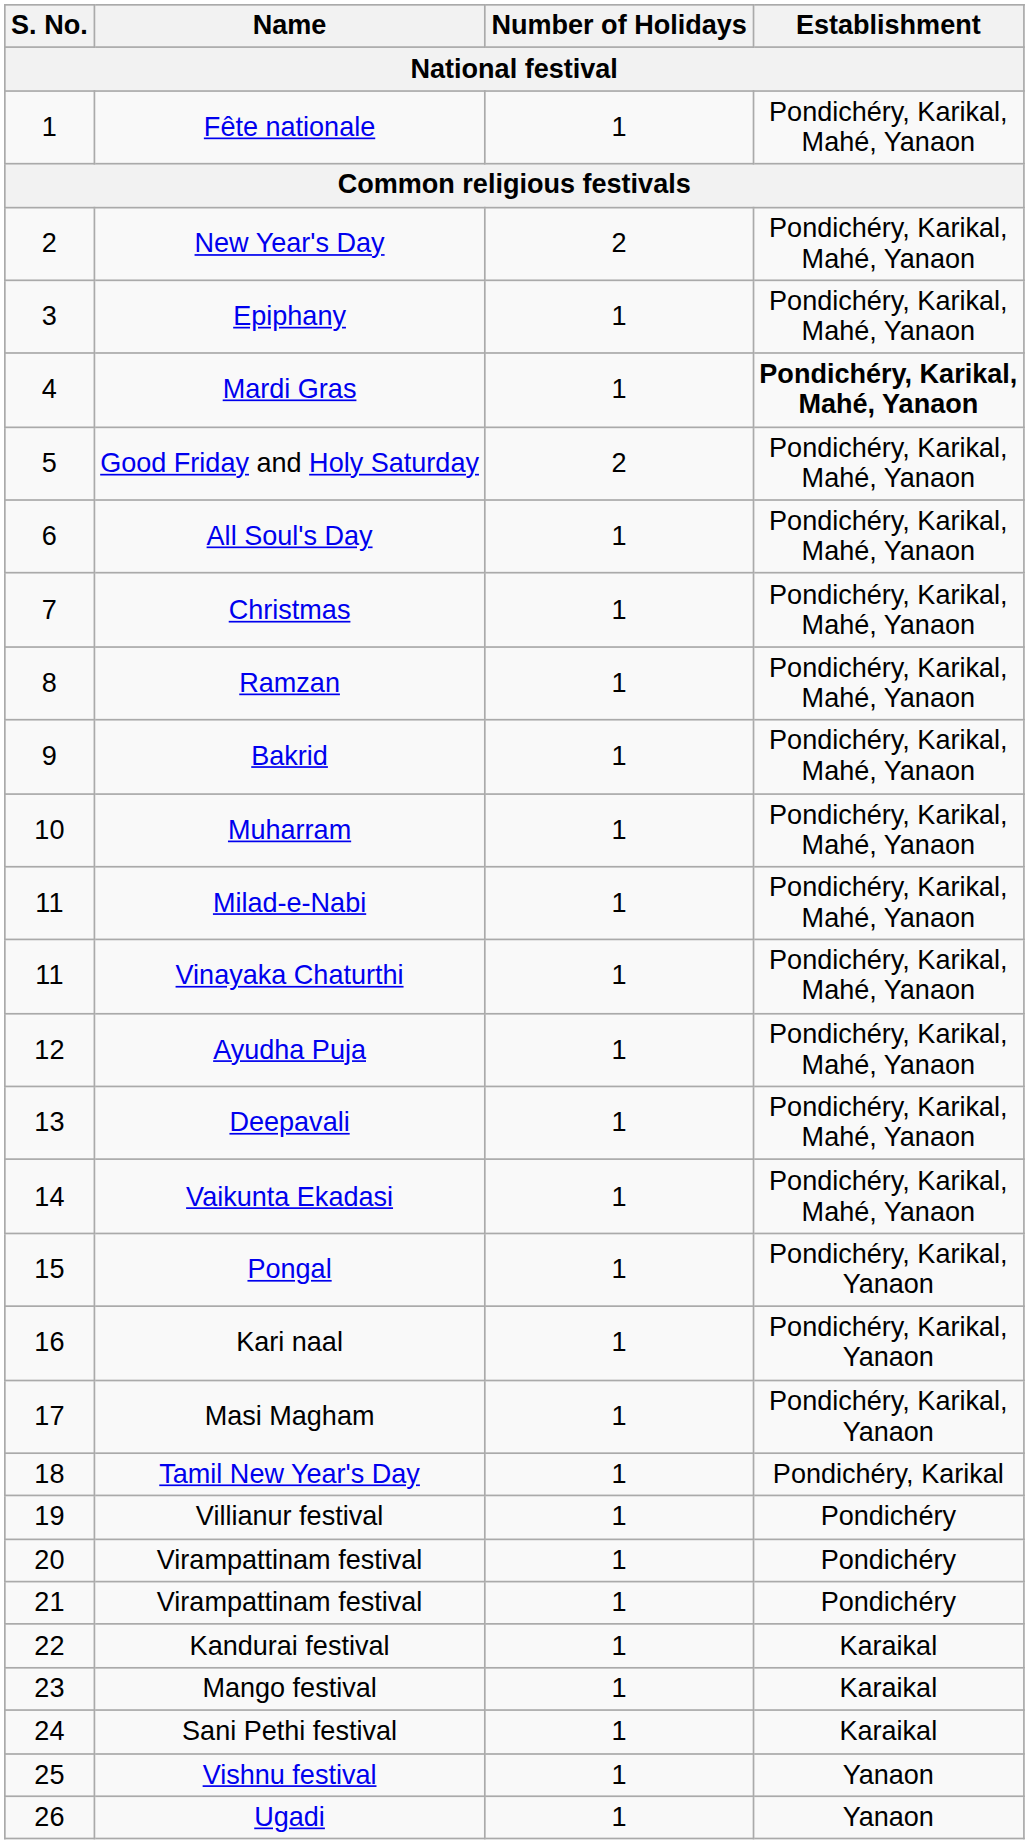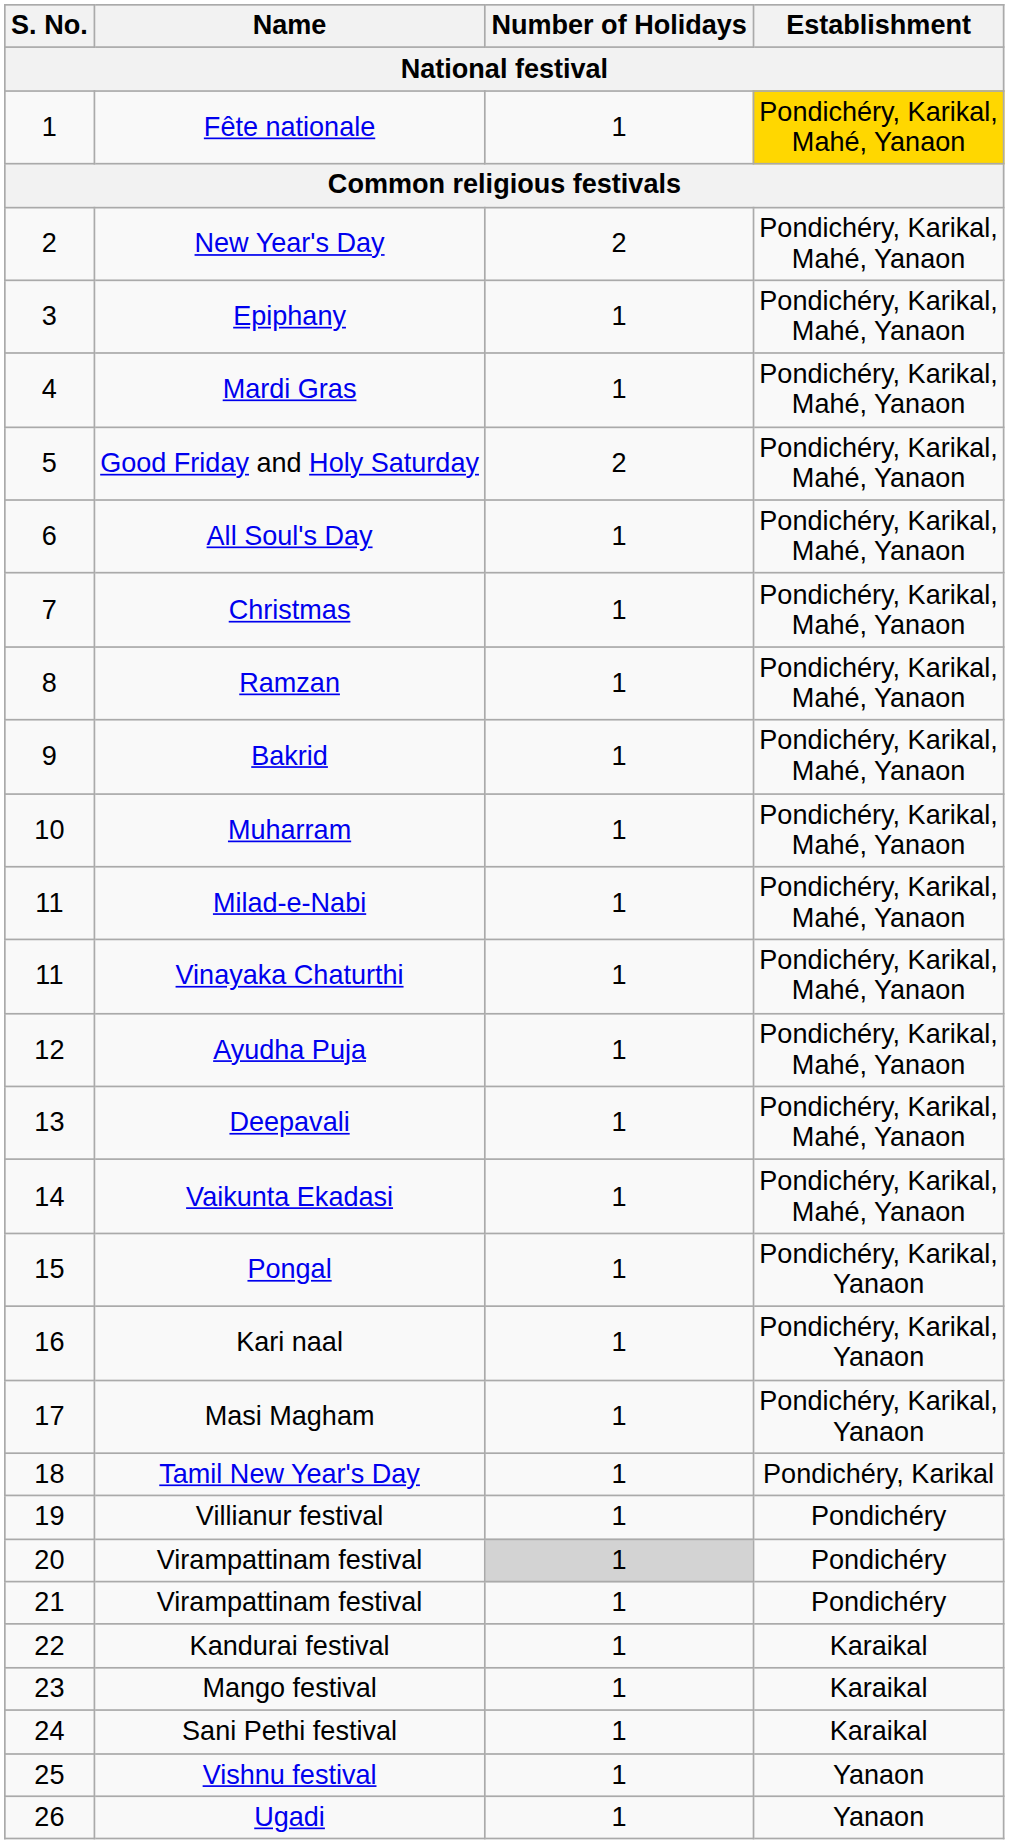Fête nationale | Establishment: no background -> gold background
Mardi Gras | Establishment: bold -> normal
20 / Virampattinam festival | Number of Holidays: no background -> lightgrey background
